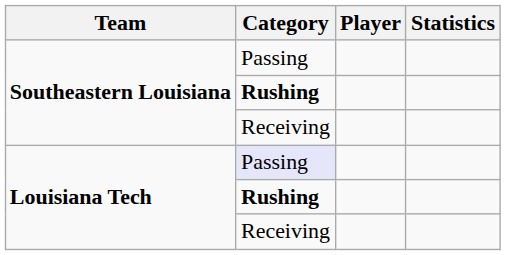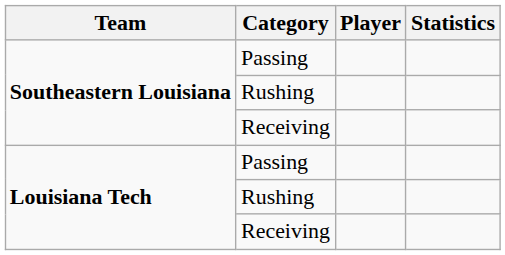Southeastern Louisiana / Rushing | Category: bold -> normal
Louisiana Tech / Passing | Category: lavender background -> no background
Louisiana Tech / Rushing | Category: bold -> normal
